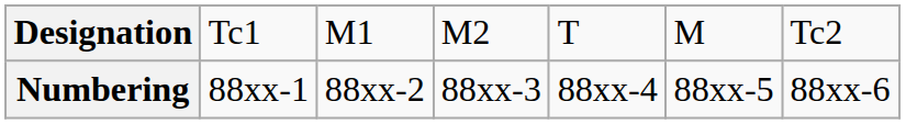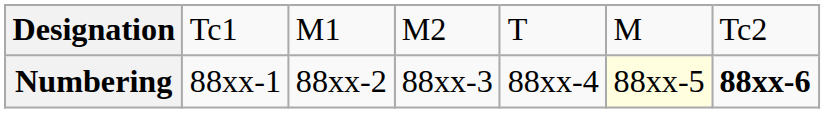Numbering | column 6: no background -> lightyellow background
Numbering | column 7: normal -> bold
